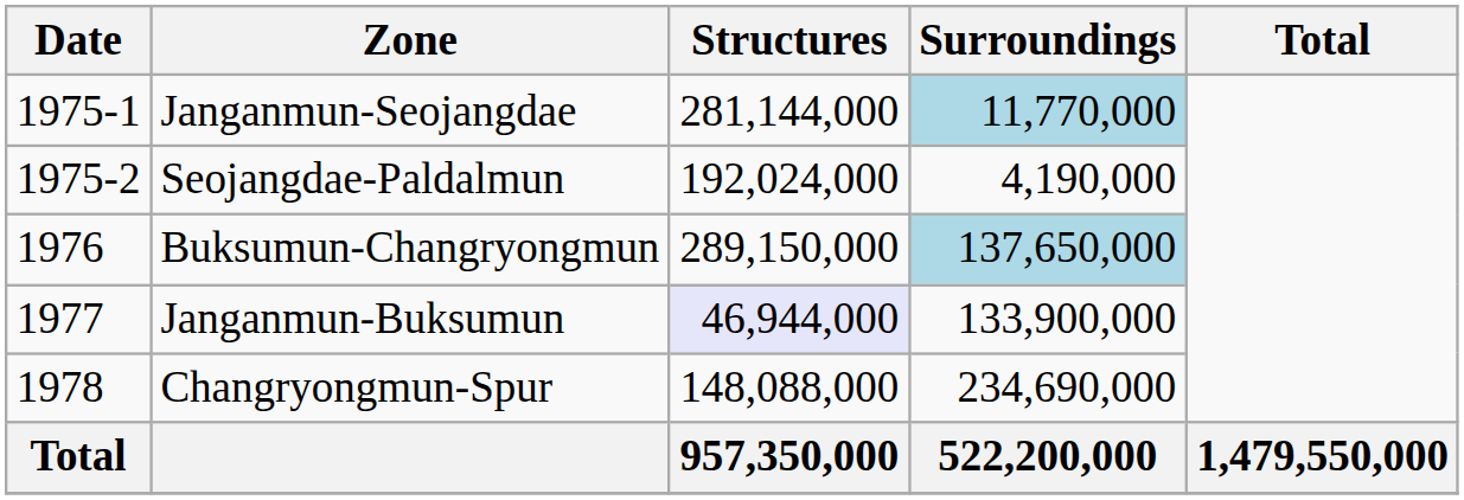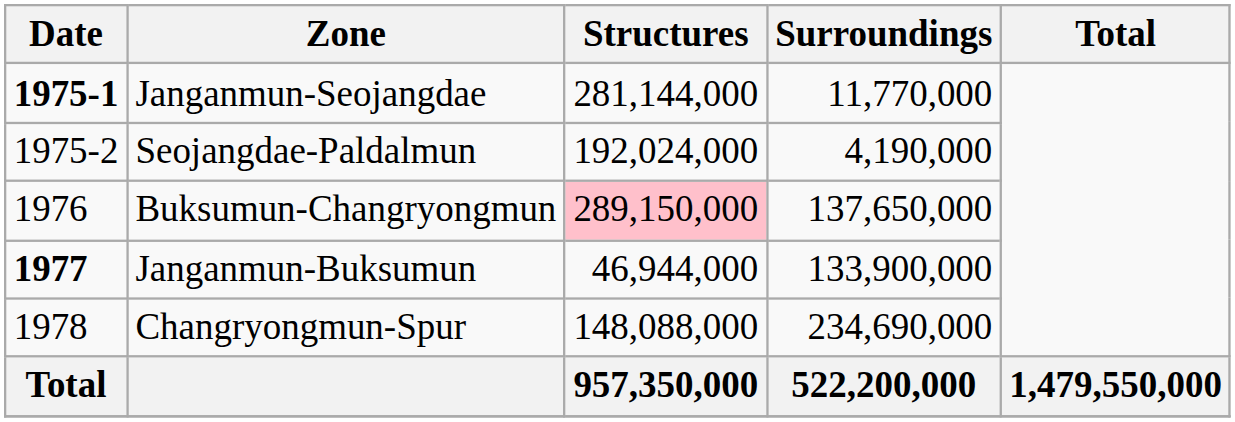Janganmun-Seojangdae | Date: normal -> bold
Janganmun-Seojangdae | Surroundings: lightblue background -> no background
Buksumun-Changryongmun | Structures: no background -> pink background
Buksumun-Changryongmun | Surroundings: lightblue background -> no background
Janganmun-Buksumun | Date: normal -> bold
Janganmun-Buksumun | Structures: lavender background -> no background
